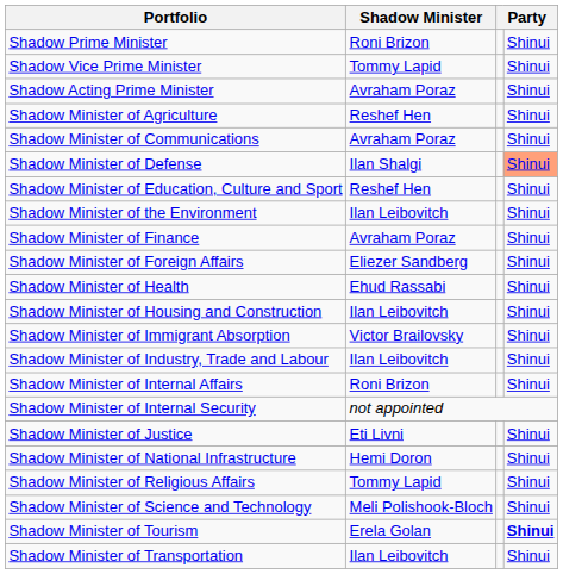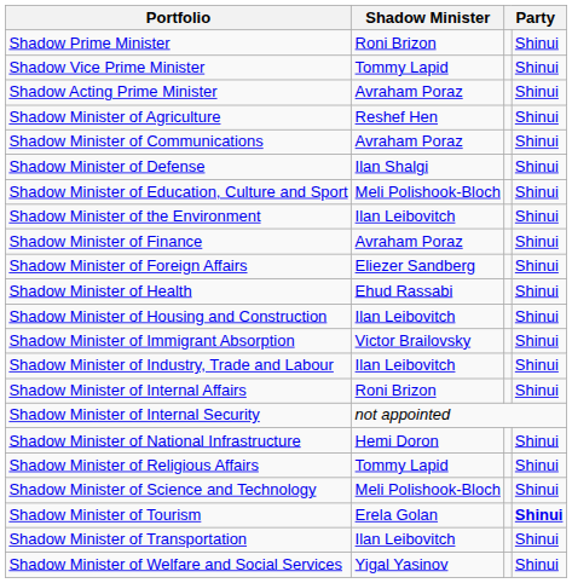Shadow Minister of Defense | column 4: lightsalmon background -> no background
Shadow Minister of Education, Culture and Sport | Shadow Minister: Reshef Hen -> Meli Polishook-Bloch
- row: Shadow Minister of Justice | Eti Livni | Shinui
+ row: Shadow Minister of Welfare and Social Services | Yigal Yasinov | Shinui
